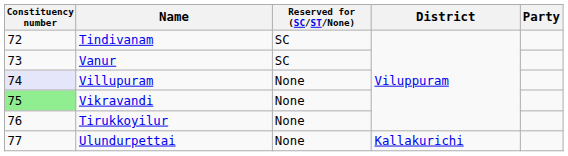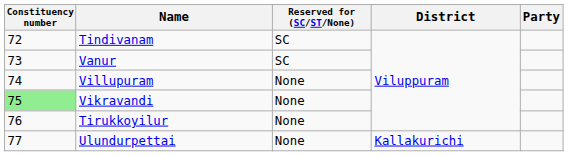Villupuram | Constituency number: lavender background -> no background
